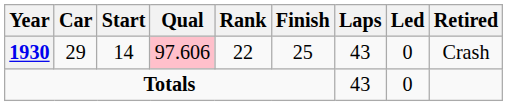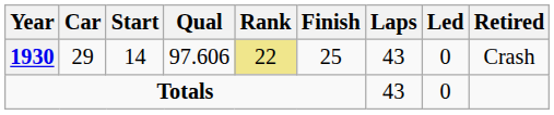1930 | Qual: pink background -> no background
1930 | Rank: no background -> khaki background
